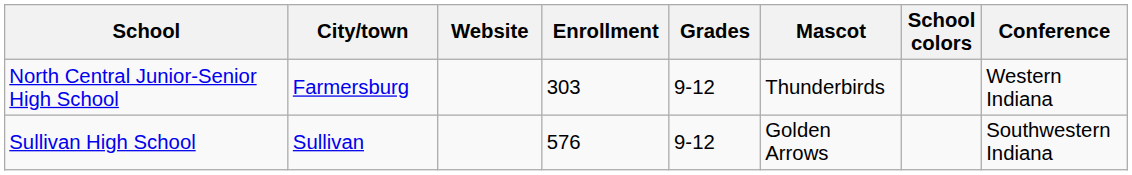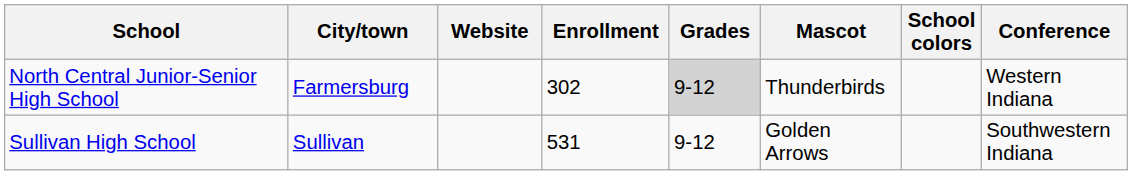North Central Junior-Senior High School | Enrollment: 303 -> 302
North Central Junior-Senior High School | Grades: no background -> lightgrey background
Sullivan High School | Enrollment: 576 -> 531
